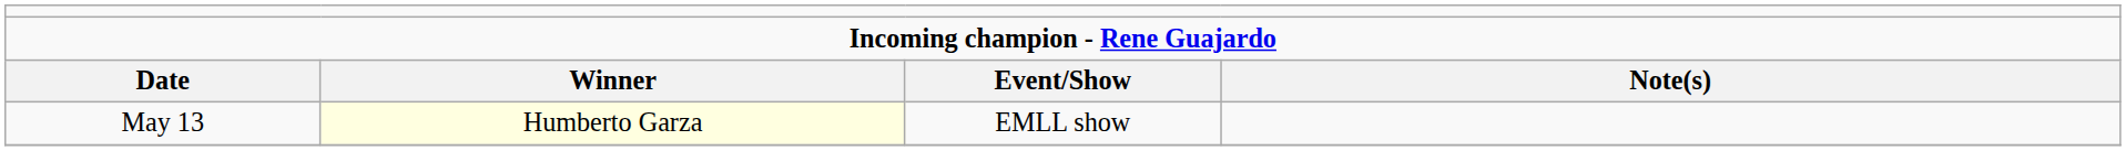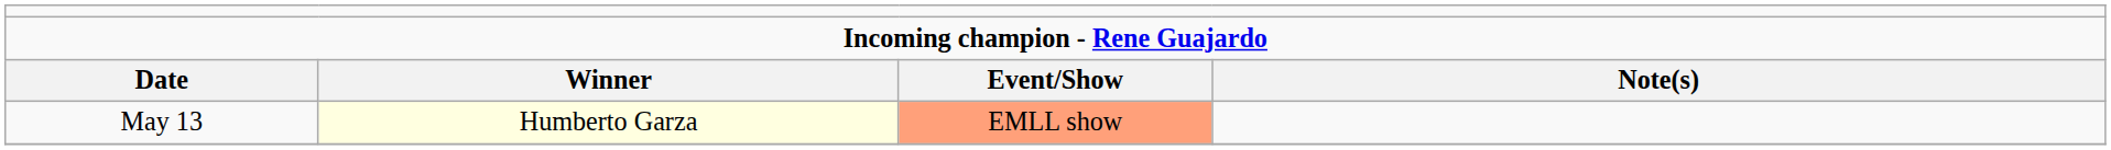May 13 | column 3: no background -> lightsalmon background
